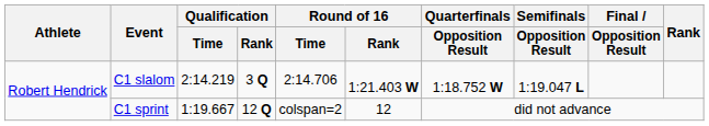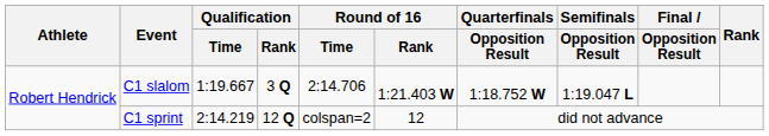C1 slalom | Qualification / Time: 2:14.219 -> 1:19.667
C1 sprint | Qualification / Time: 1:19.667 -> 2:14.219
